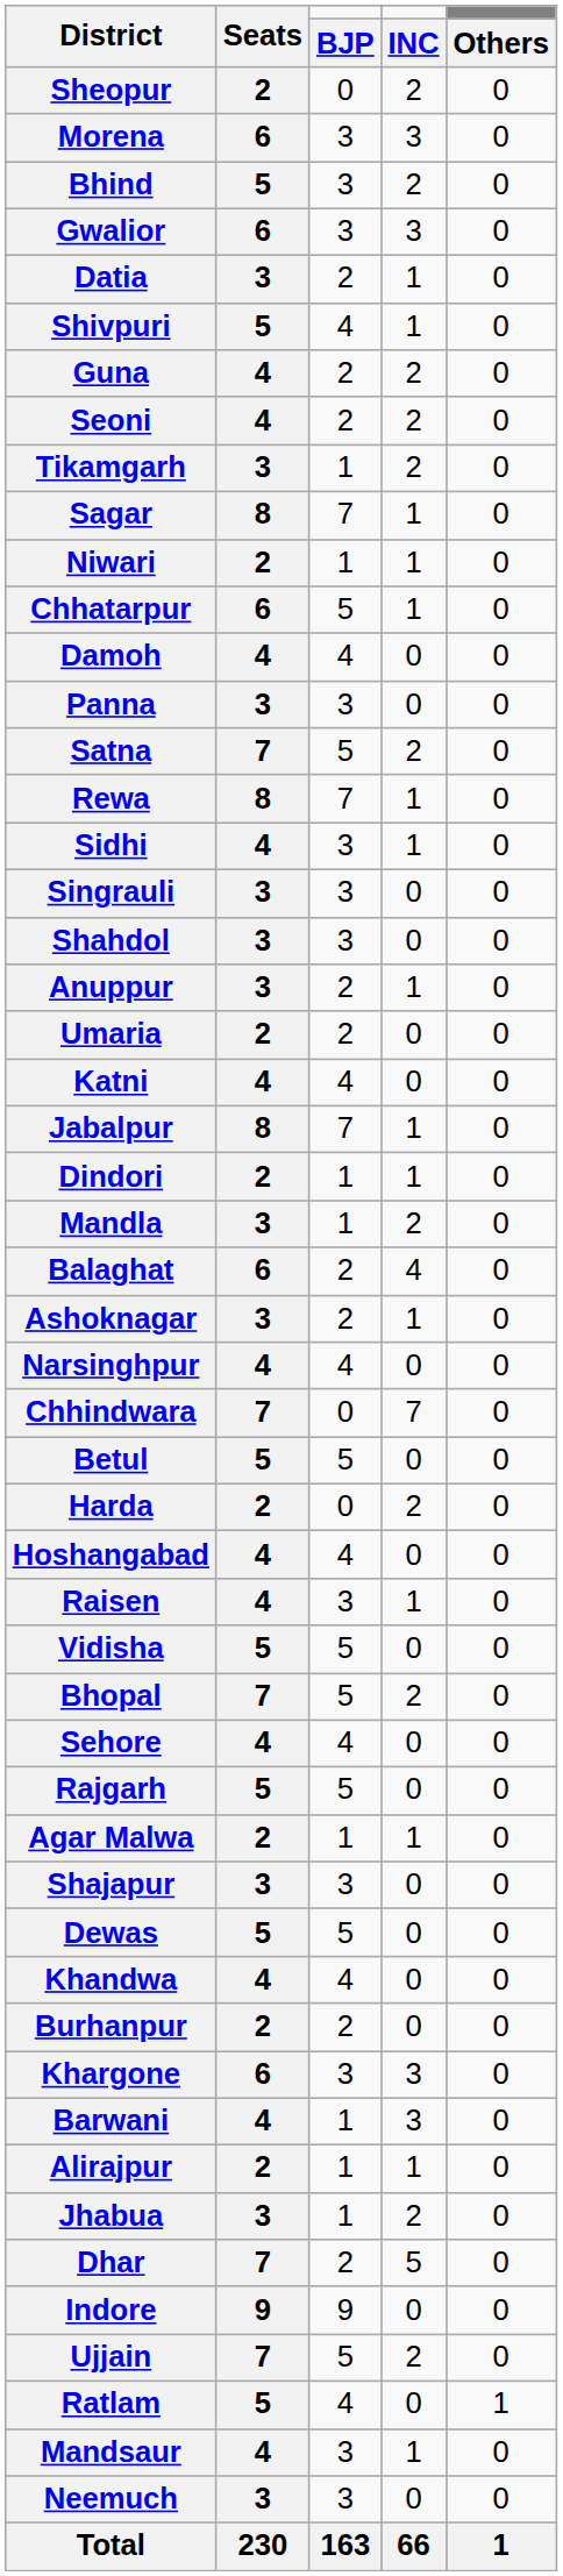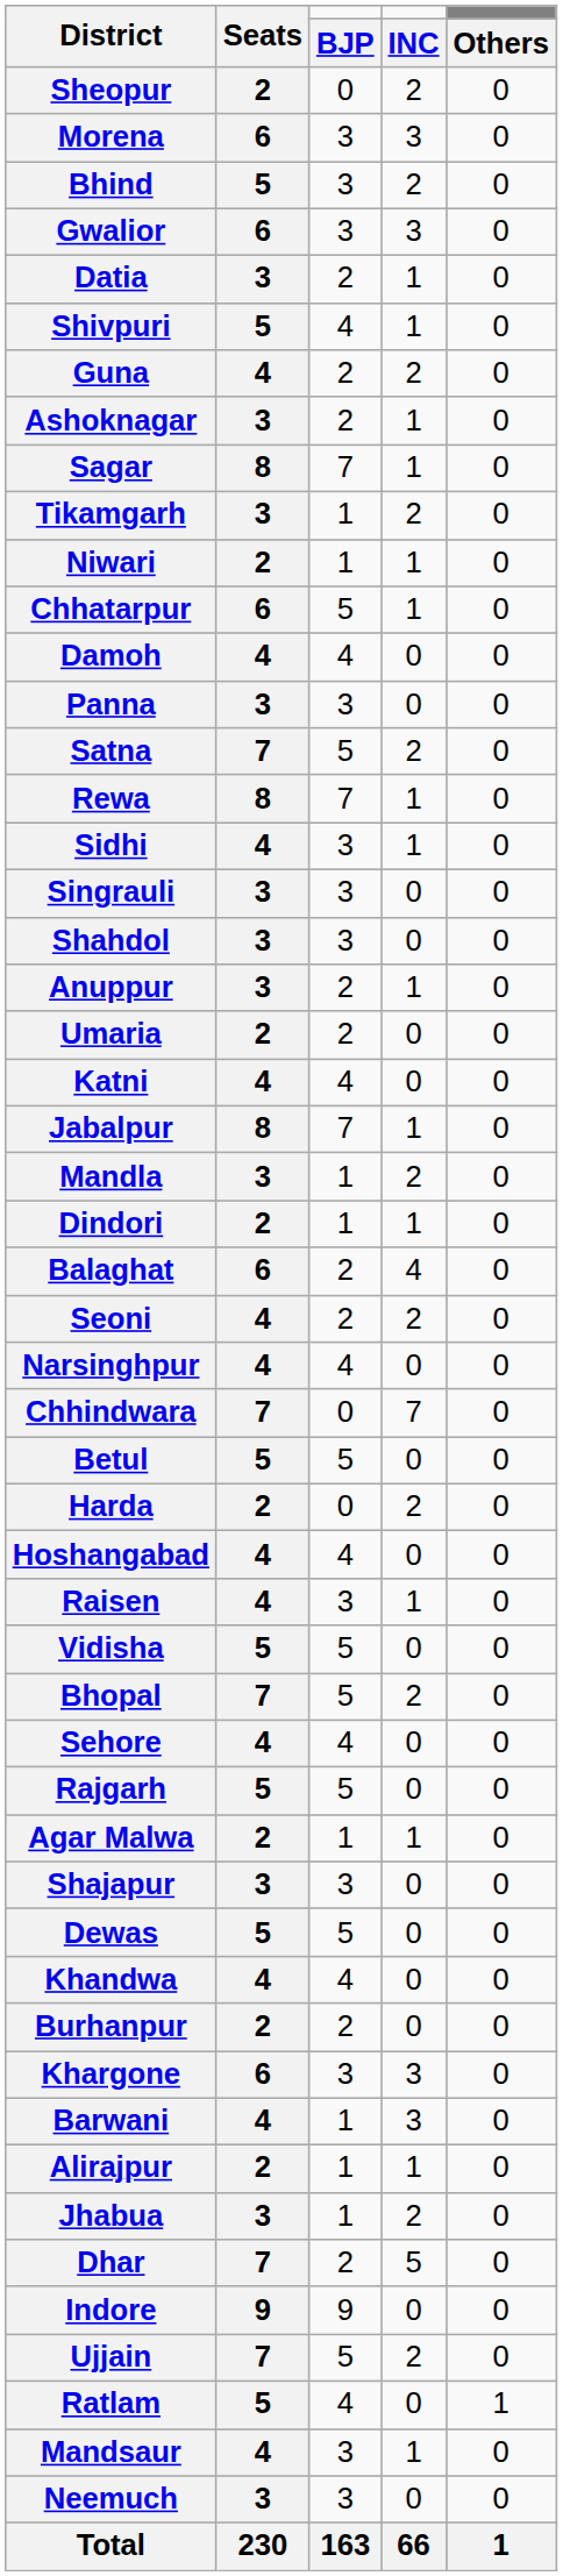rows swapped: Ashoknagar <-> Seoni
rows swapped: Sagar <-> Tikamgarh
rows swapped: Dindori <-> Mandla
